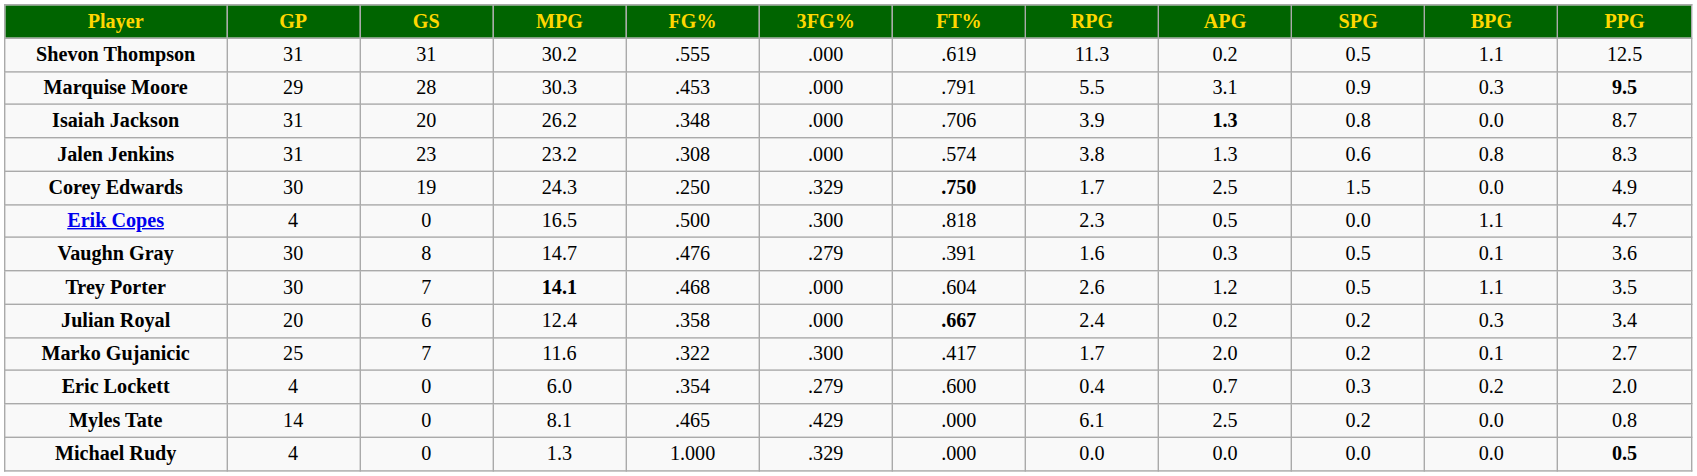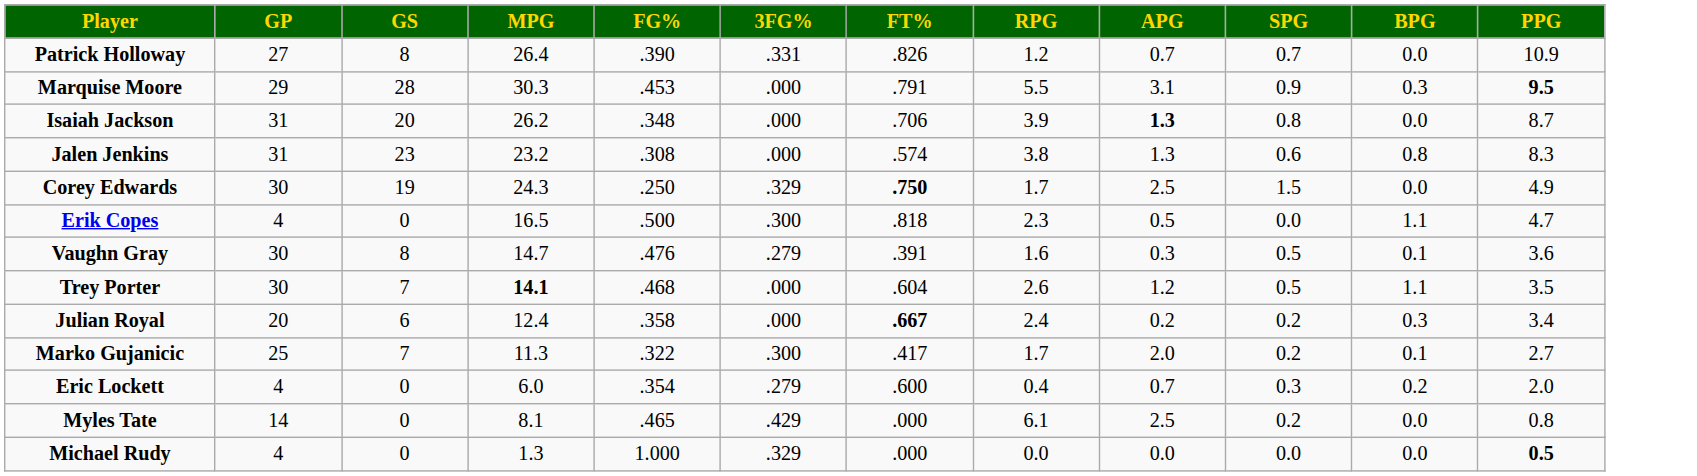- row: Shevon Thompson | 31 | 31 | 30.2 | .555 | .000 | .619 | 11.3 | 0.2 | 0.5 | 1.1 | 12.5
+ row: Patrick Holloway | 27 | 8 | 26.4 | .390 | .331 | .826 | 1.2 | 0.7 | 0.7 | 0.0 | 10.9
Marko Gujanicic | MPG: 11.6 -> 11.3
